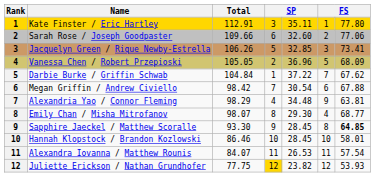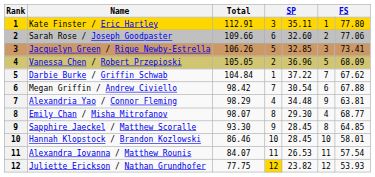Sapphire Jaeckel / Matthew Scoralle | column 7: bold -> normal
